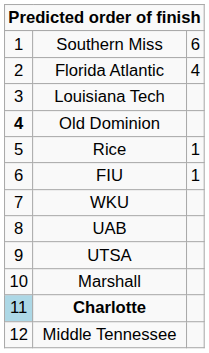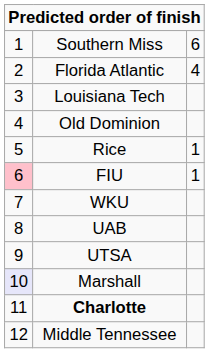Old Dominion | column 1: bold -> normal
FIU | column 1: no background -> pink background
Marshall | column 1: no background -> lavender background
Charlotte | column 1: lightblue background -> no background
